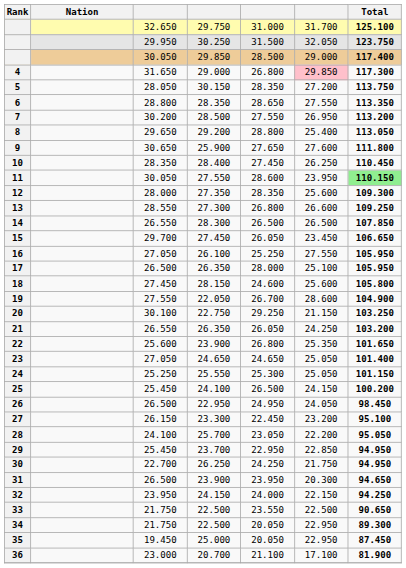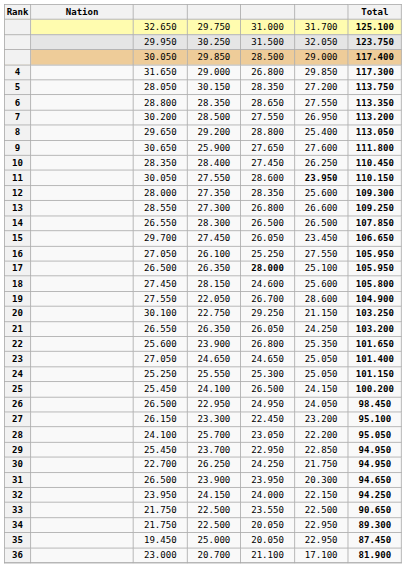4 | column 6: pink background -> no background
11 | column 6: normal -> bold
11 | Total: lightgreen background -> no background
17 | column 5: normal -> bold
